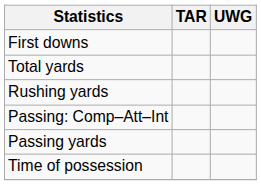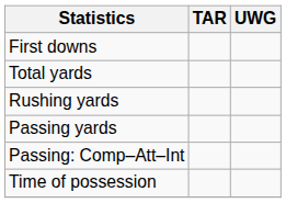rows swapped: Passing yards <-> Passing: Comp–Att–Int
